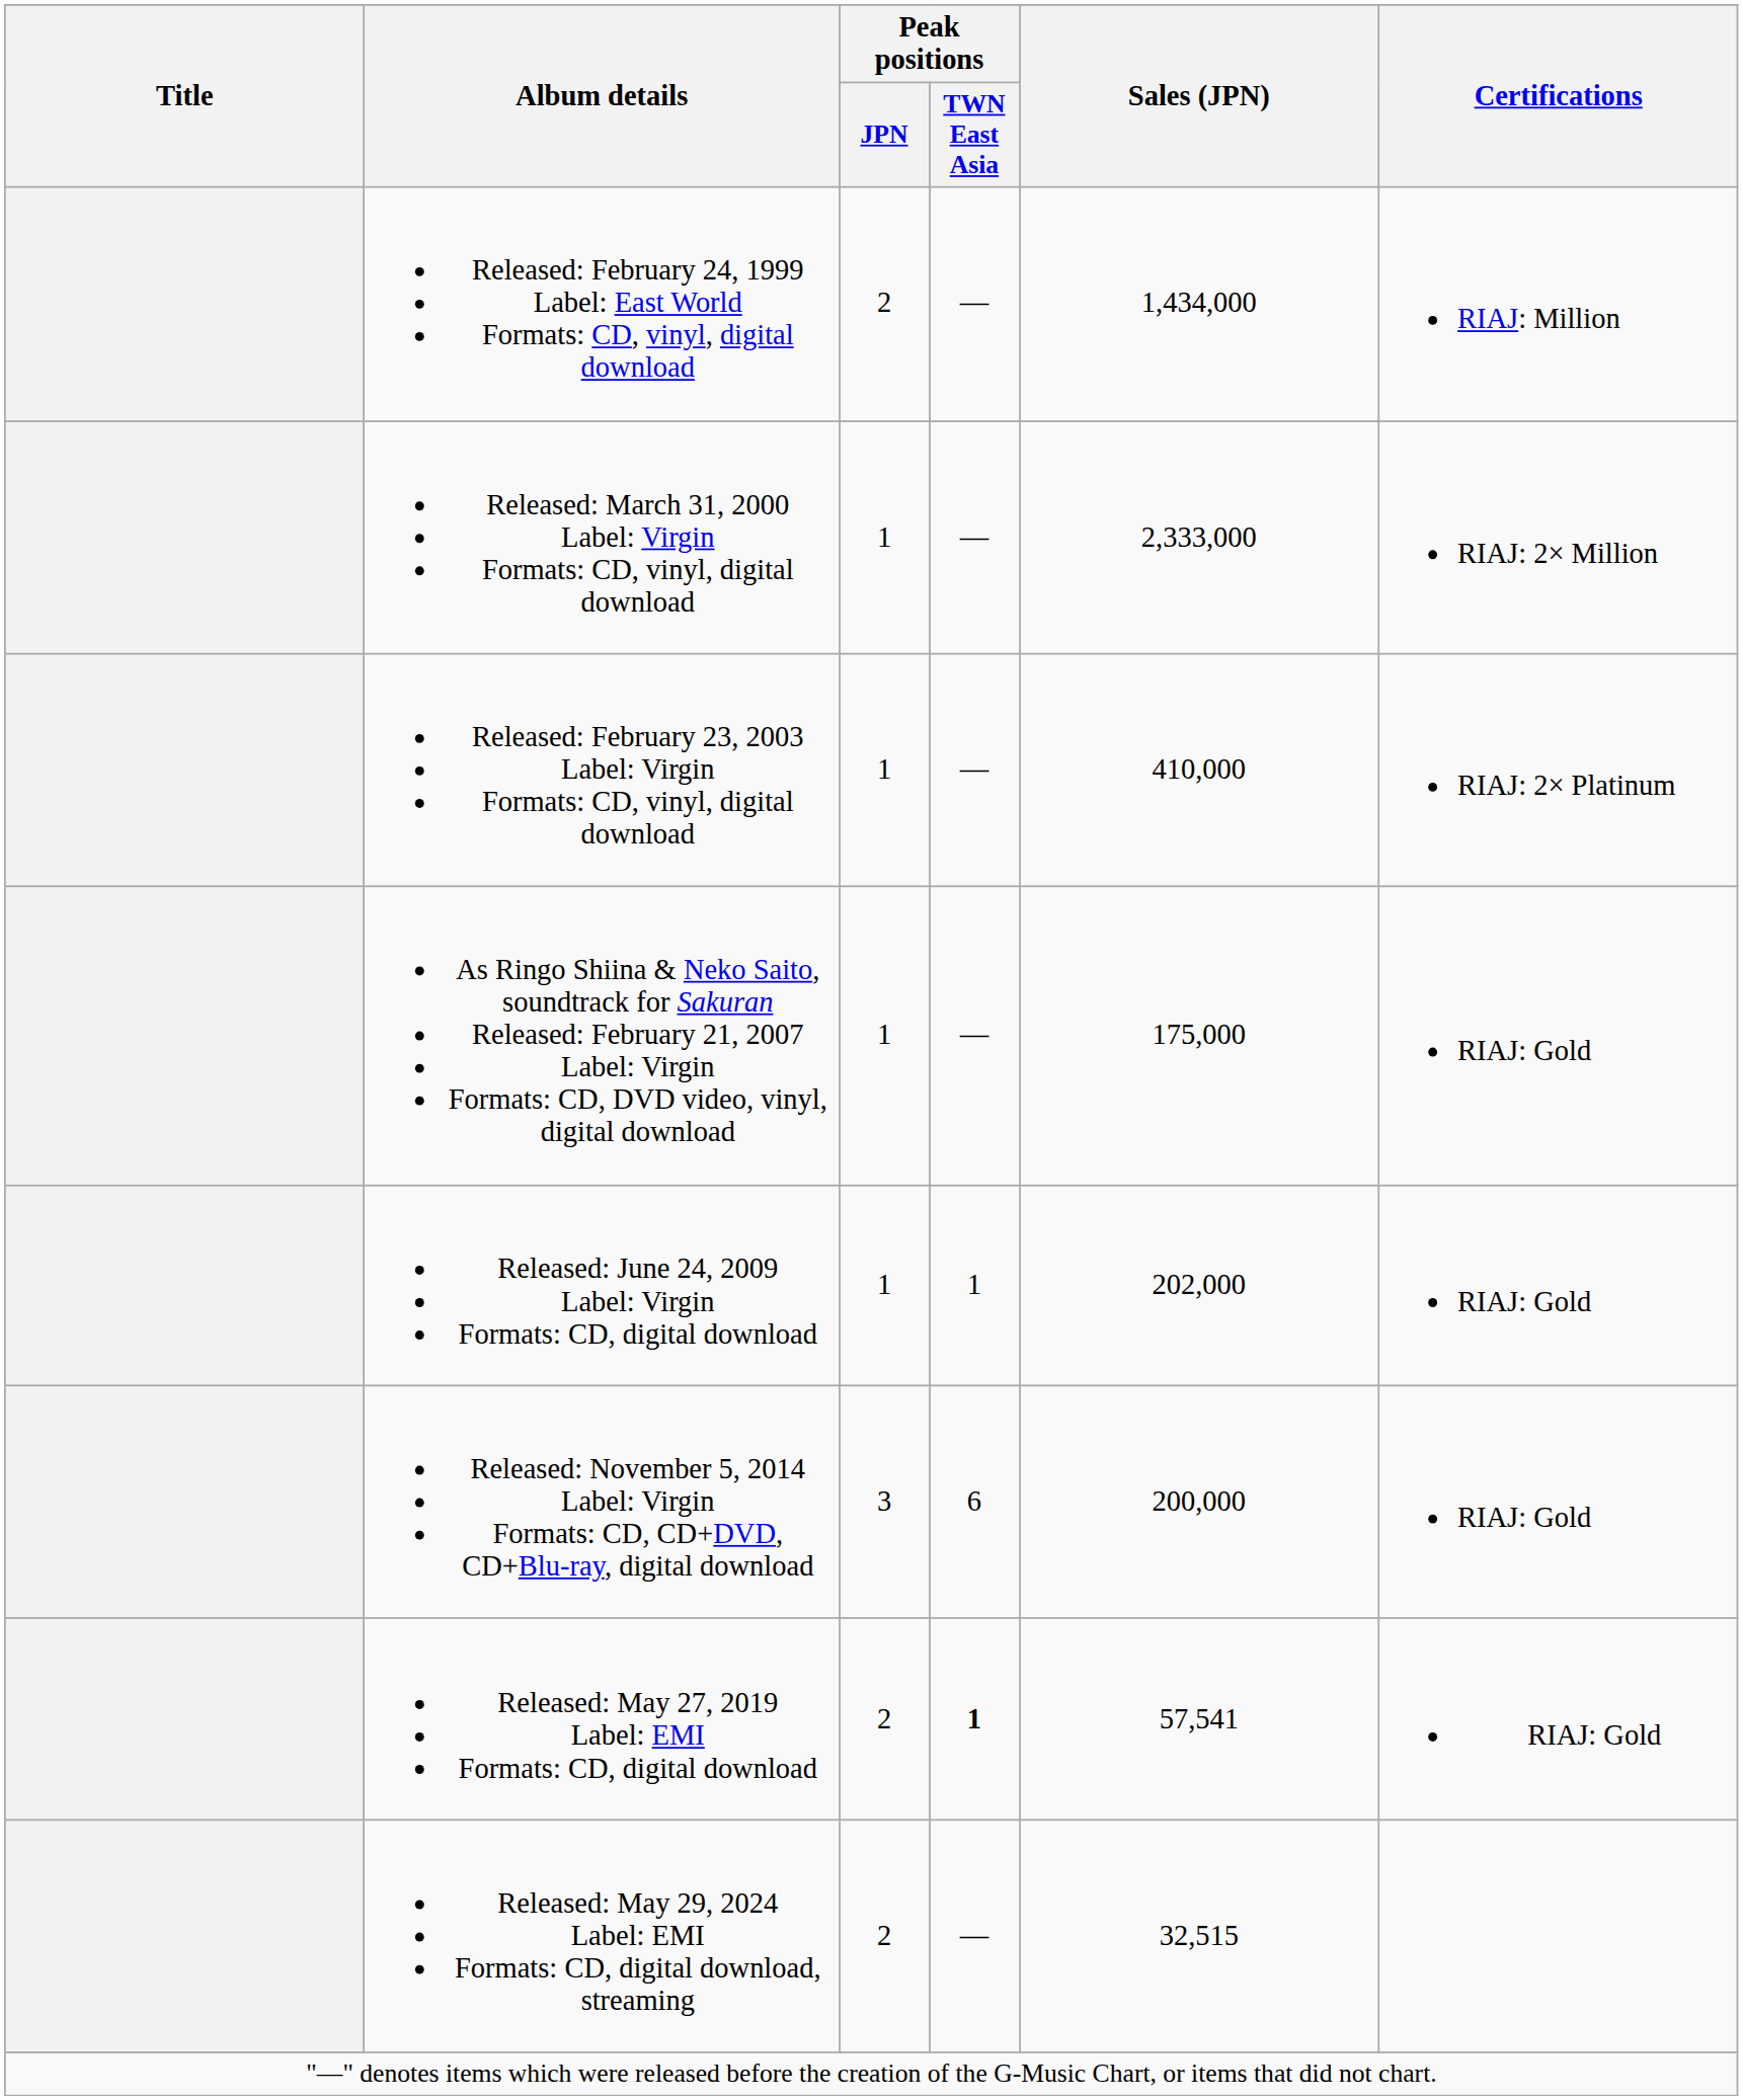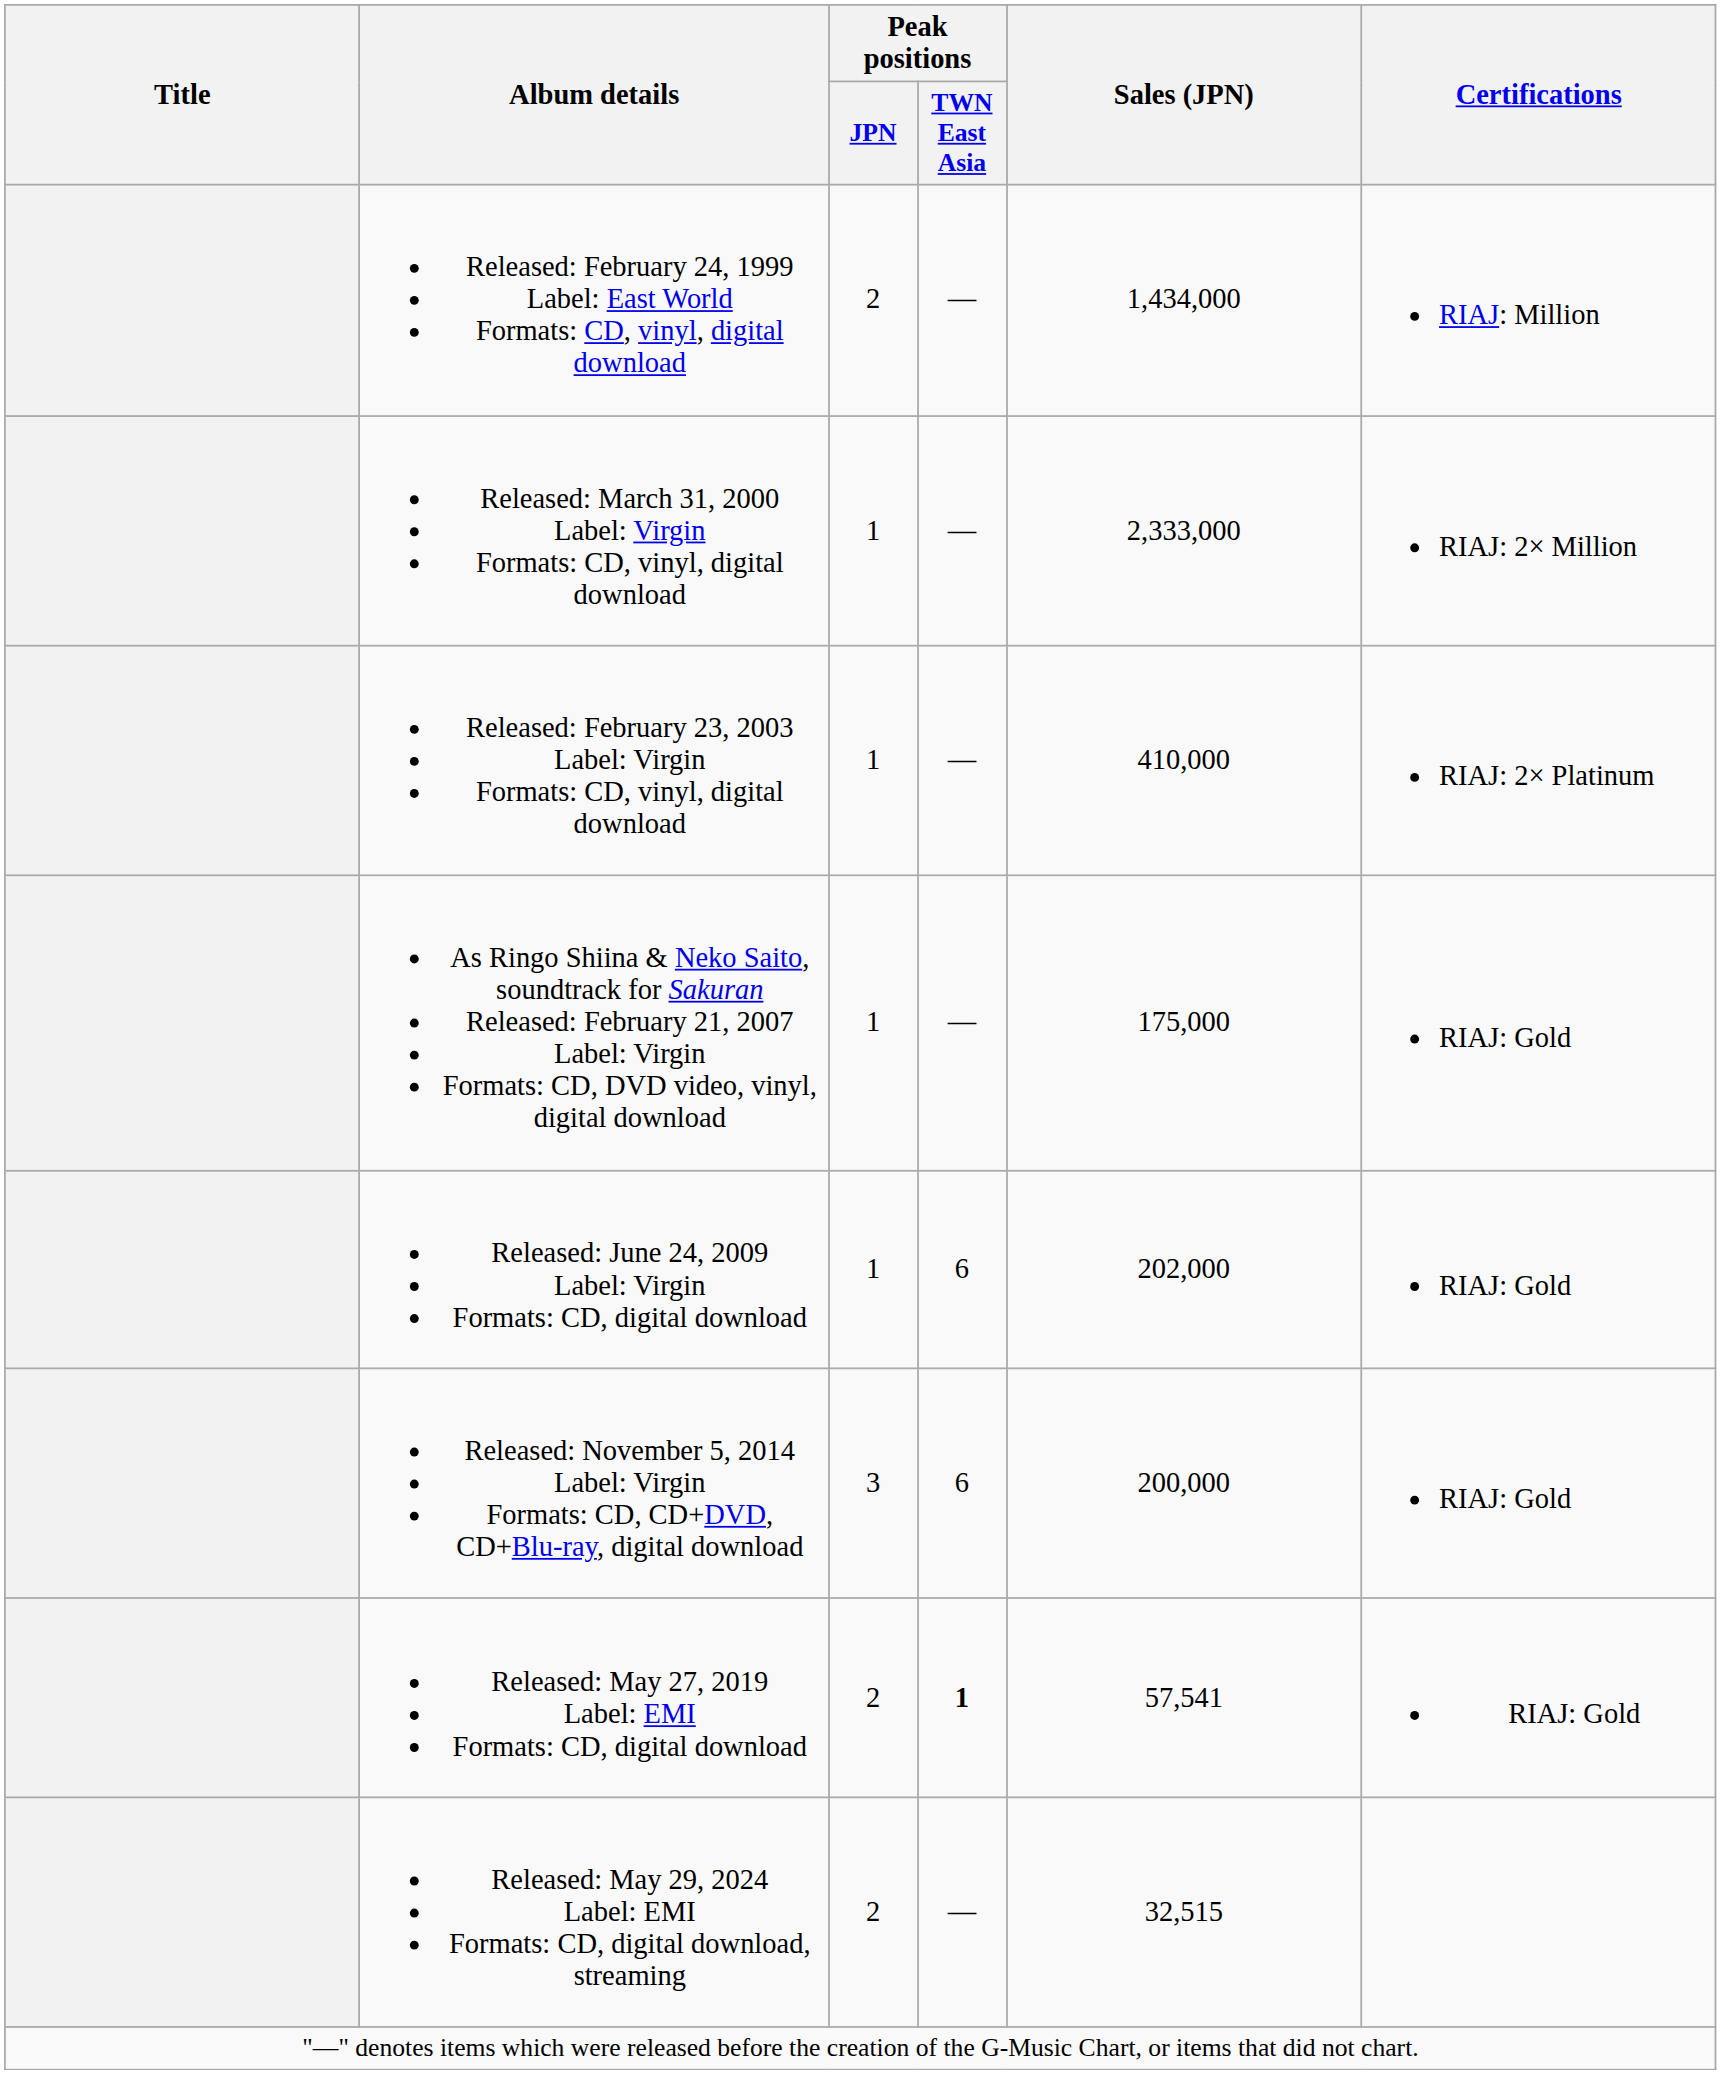row 7 | Peak positions / TWN East Asia: 1 -> 6
